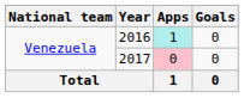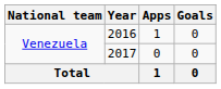2016 | Apps: paleturquoise background -> no background
2017 | Apps: pink background -> no background
